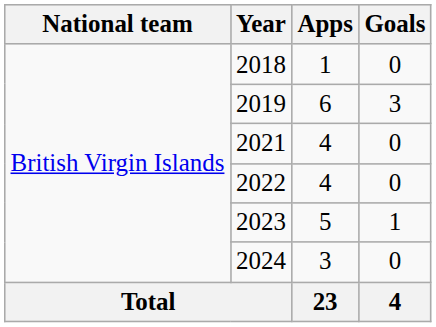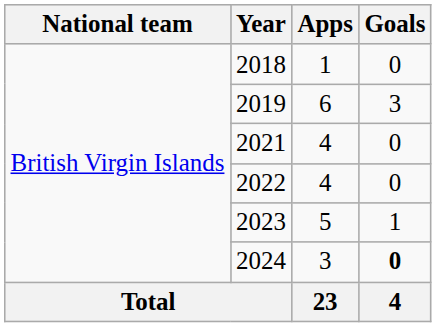2024 | Goals: normal -> bold
